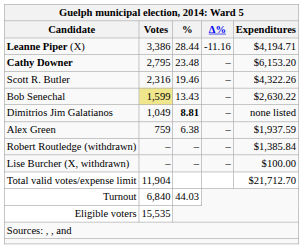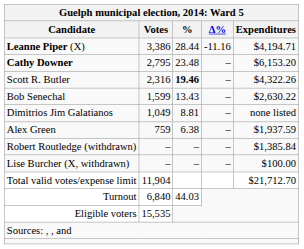Scott R. Butler | %: normal -> bold
Bob Senechal | Votes: khaki background -> no background
Dimitrios Jim Galatianos | %: bold -> normal
